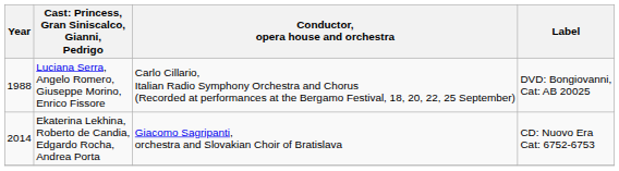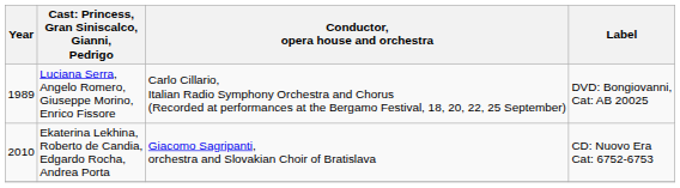row 2 | Year: 1988 -> 1989
row 3 | Year: 2014 -> 2010
